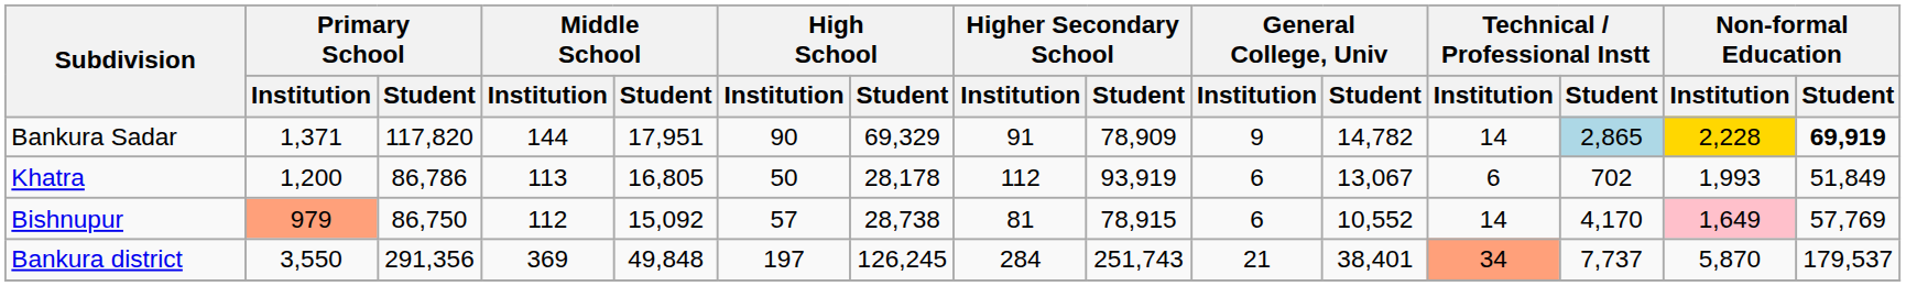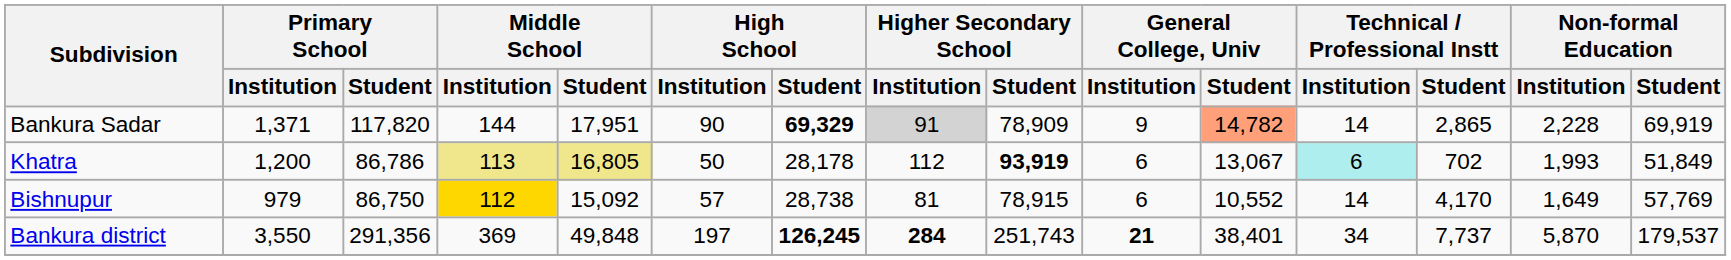Bankura Sadar | High School / Student: normal -> bold
Bankura Sadar | Higher Secondary School / Institution: no background -> lightgrey background
Bankura Sadar | General College, Univ / Student: no background -> lightsalmon background
Bankura Sadar | Technical / Professional Instt / Student: lightblue background -> no background
Bankura Sadar | Non-formal Education / Institution: gold background -> no background
Bankura Sadar | Non-formal Education / Student: bold -> normal
Khatra | Middle School / Institution: no background -> khaki background
Khatra | Middle School / Student: no background -> khaki background
Khatra | Higher Secondary School / Student: normal -> bold
Khatra | Technical / Professional Instt / Institution: no background -> paleturquoise background
Bishnupur | Primary School / Institution: lightsalmon background -> no background
Bishnupur | Middle School / Institution: no background -> gold background
Bishnupur | Non-formal Education / Institution: pink background -> no background
Bankura district | High School / Student: normal -> bold
Bankura district | Higher Secondary School / Institution: normal -> bold
Bankura district | General College, Univ / Institution: normal -> bold
Bankura district | Technical / Professional Instt / Institution: lightsalmon background -> no background
